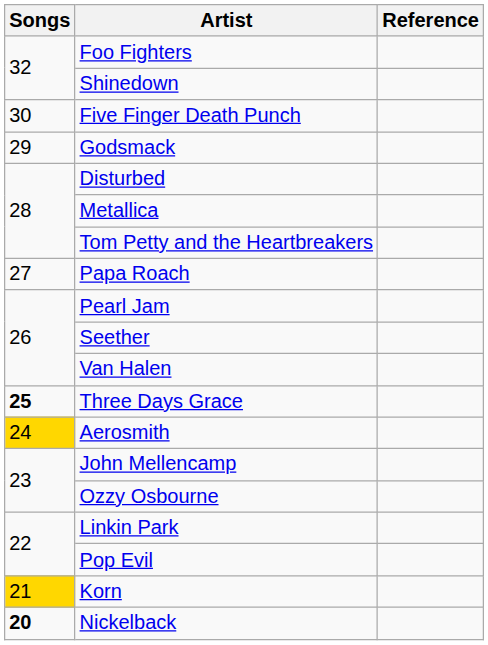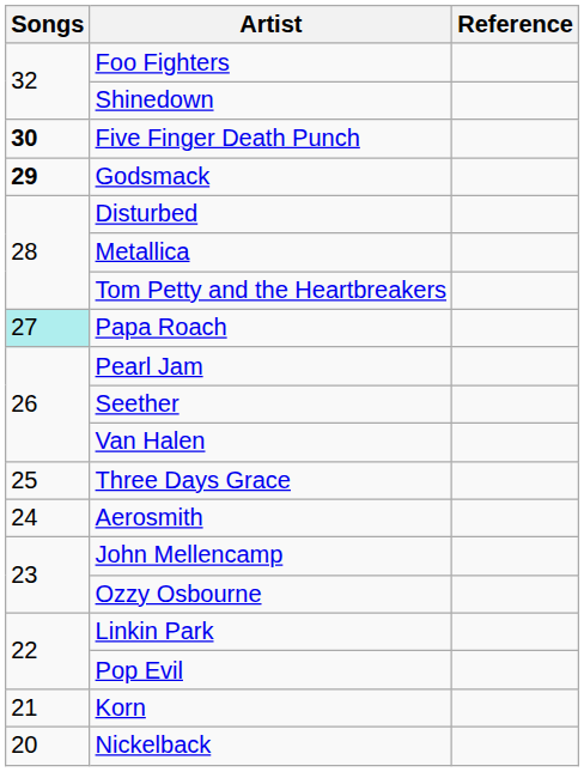Five Finger Death Punch | Songs: normal -> bold
Godsmack | Songs: normal -> bold
Papa Roach | Songs: no background -> paleturquoise background
Three Days Grace | Songs: bold -> normal
Aerosmith | Songs: gold background -> no background
Korn | Songs: gold background -> no background
Nickelback | Songs: bold -> normal
